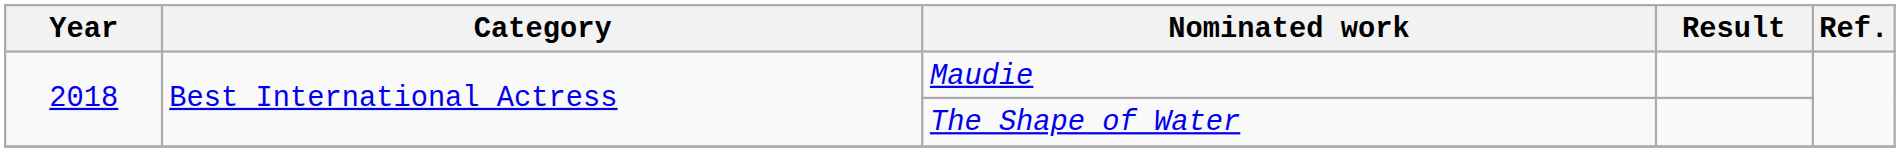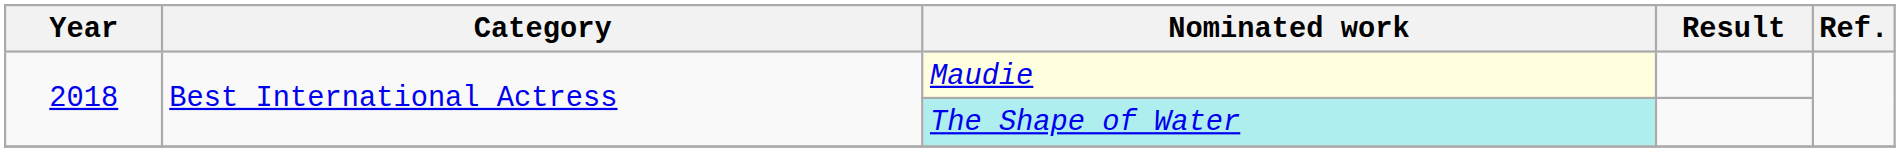Maudie | Nominated work: no background -> lightyellow background
The Shape of Water | Nominated work: no background -> paleturquoise background
